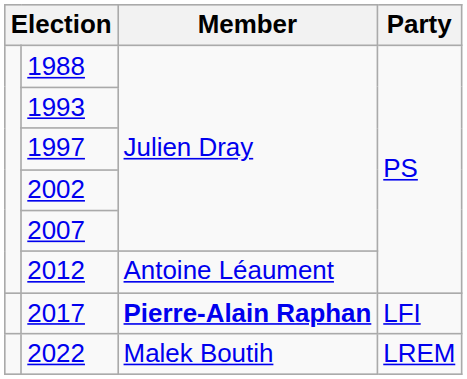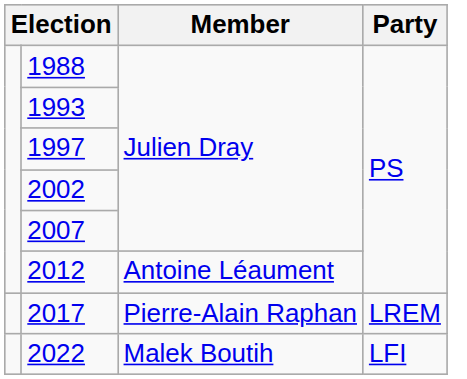2017 | Member: bold -> normal
2017 | Party: LFI -> LREM
2022 | Party: LREM -> LFI
